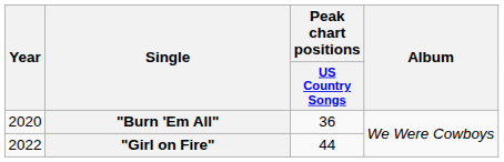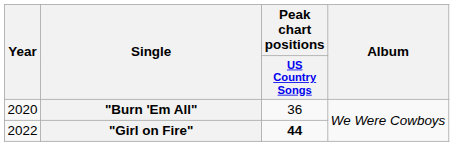"Girl on Fire" | Peak chart positions / US Country Songs: normal -> bold
